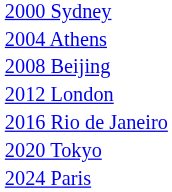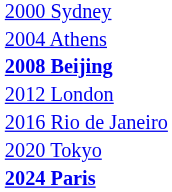2008 Beijing | column 1: normal -> bold
2024 Paris | column 1: normal -> bold
